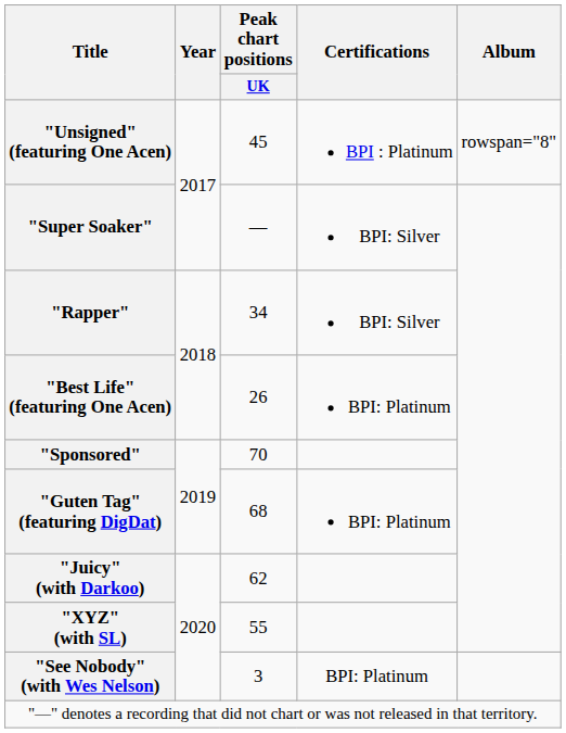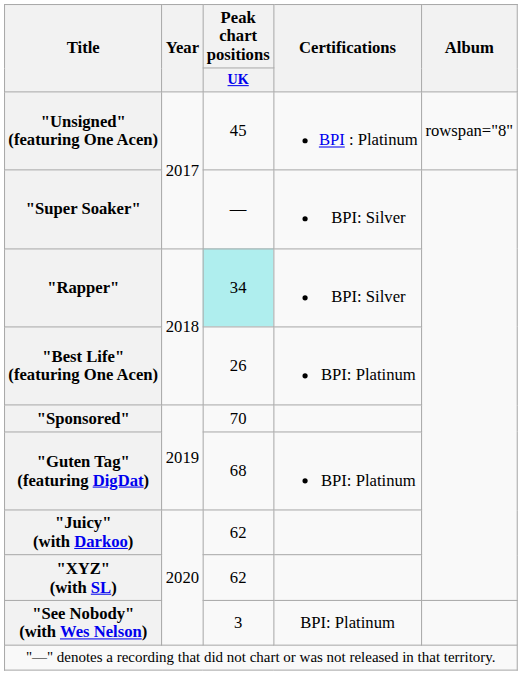"Rapper" | Peak chart positions / UK: no background -> paleturquoise background
"XYZ" (with SL) | Peak chart positions / UK: 55 -> 62
